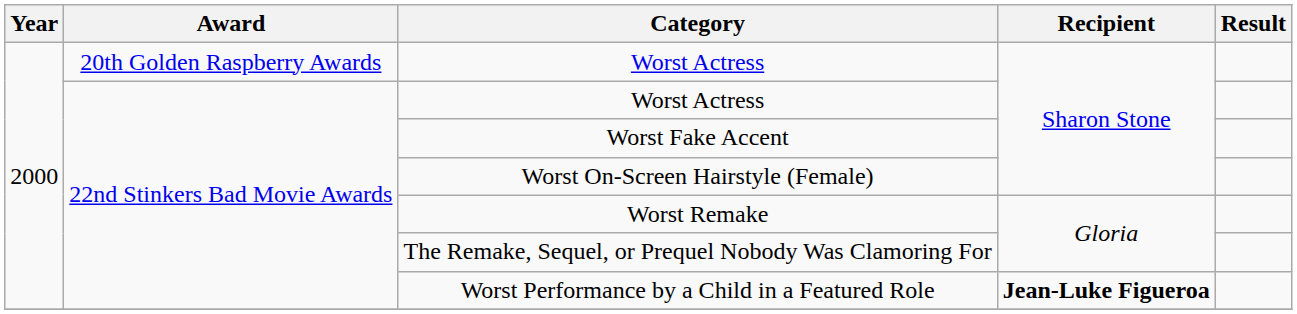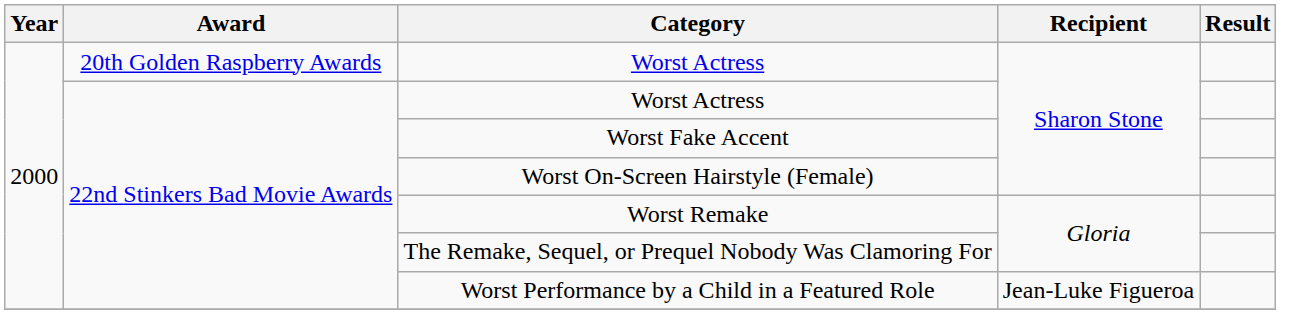Worst Performance by a Child in a Featured Role | Recipient: bold -> normal
